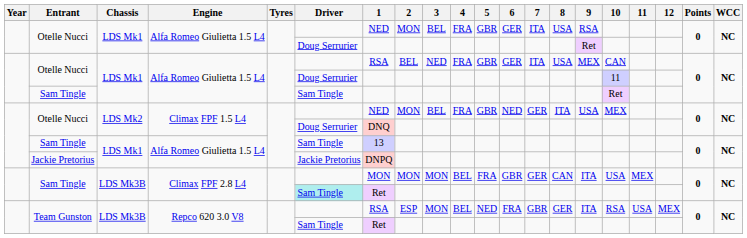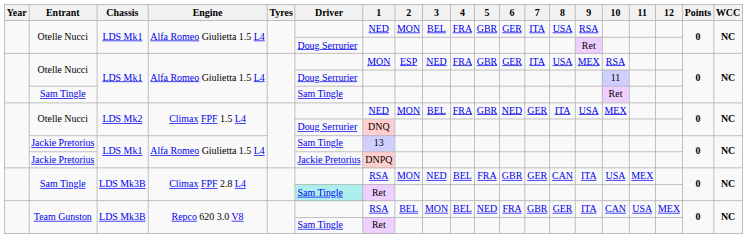row 4 | 1: RSA -> MON
row 4 | 2: BEL -> ESP
row 4 | 10: CAN -> RSA
row 9 | Entrant: Sam Tingle -> Jackie Pretorius
row 11 | 1: MON -> RSA
row 11 | 3: MON -> NED
row 13 | 2: ESP -> BEL
row 13 | 10: RSA -> CAN
